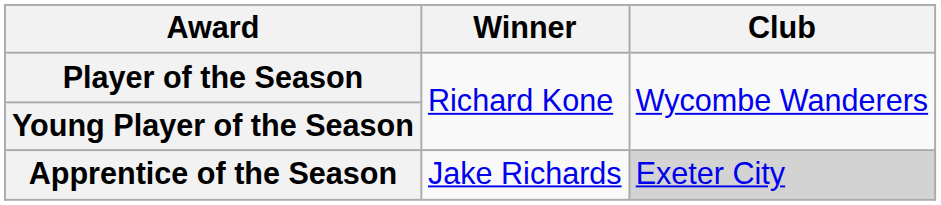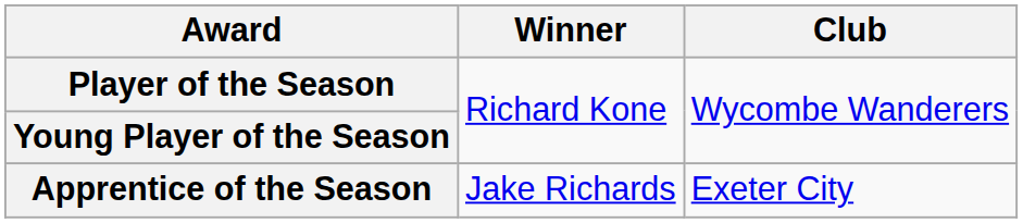Apprentice of the Season | Club: lightgrey background -> no background
